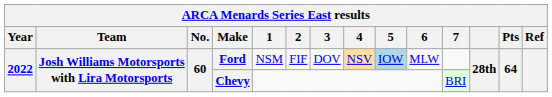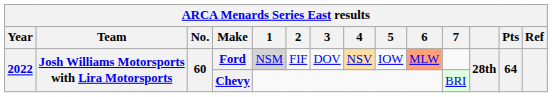Ford | 1: no background -> lightgrey background
Ford | 5: lightblue background -> no background
Ford | 6: no background -> lightsalmon background
